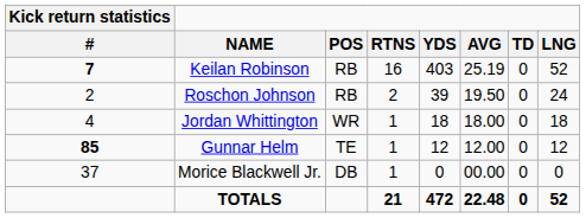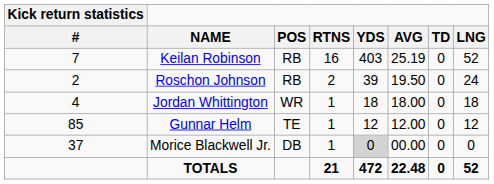Keilan Robinson | Kick return statistics / #: bold -> normal
Gunnar Helm | Kick return statistics / #: bold -> normal
Morice Blackwell Jr. | YDS: no background -> lightgrey background
